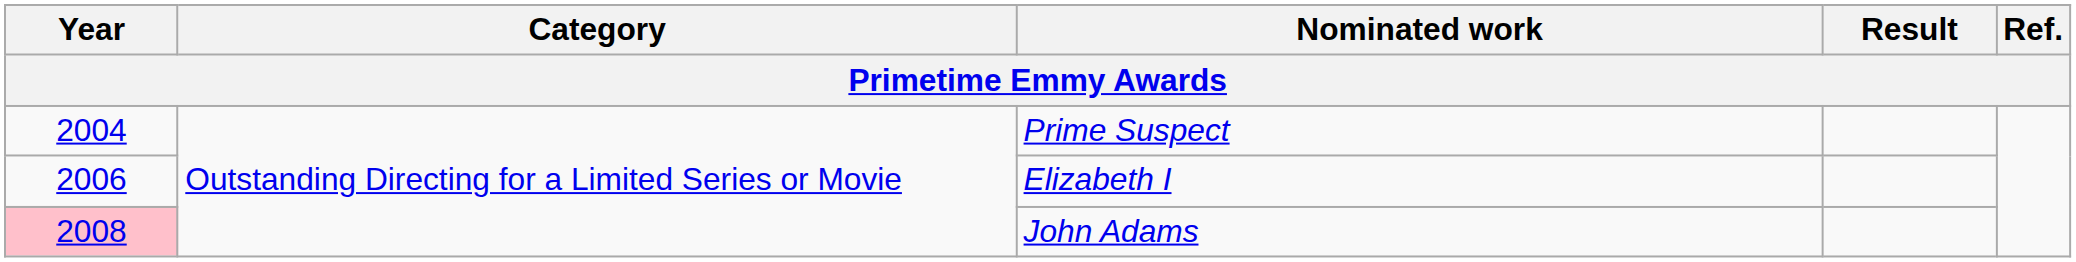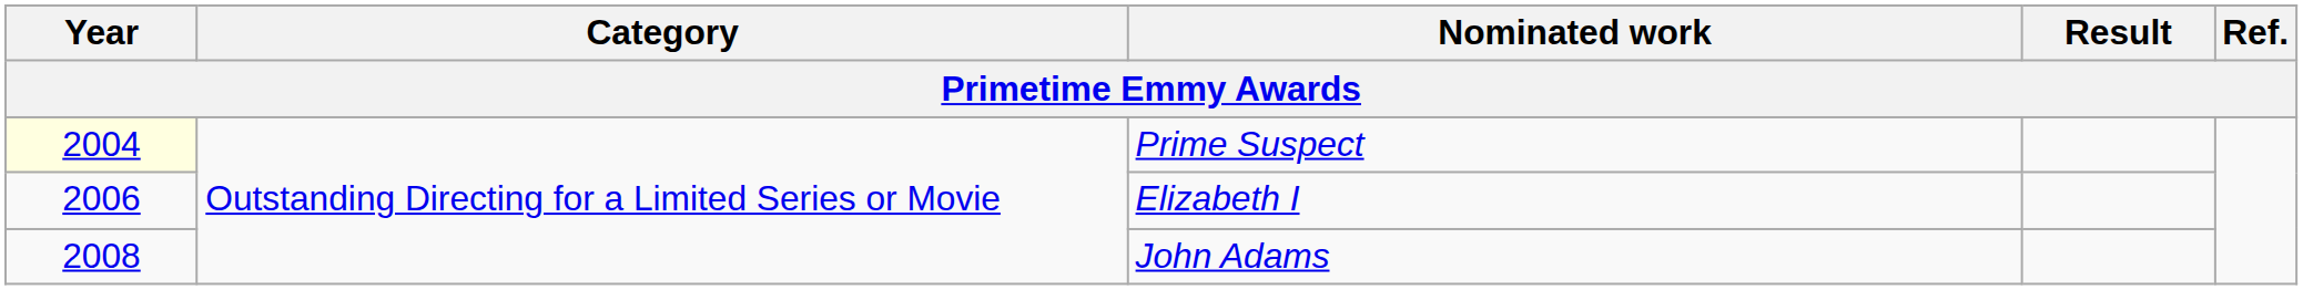Prime Suspect | Year: no background -> lightyellow background
John Adams | Year: pink background -> no background
